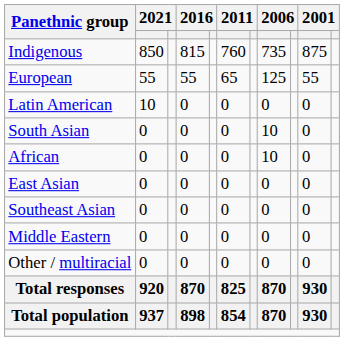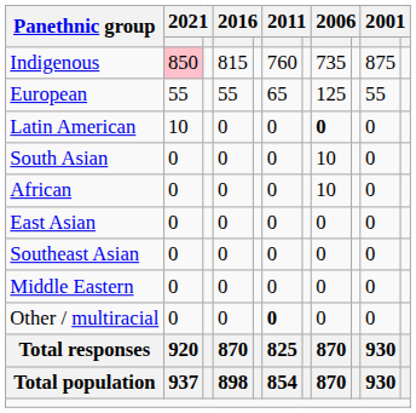Indigenous | column 2: no background -> pink background
Latin American | column 8: normal -> bold
Other / multiracial | column 6: normal -> bold
